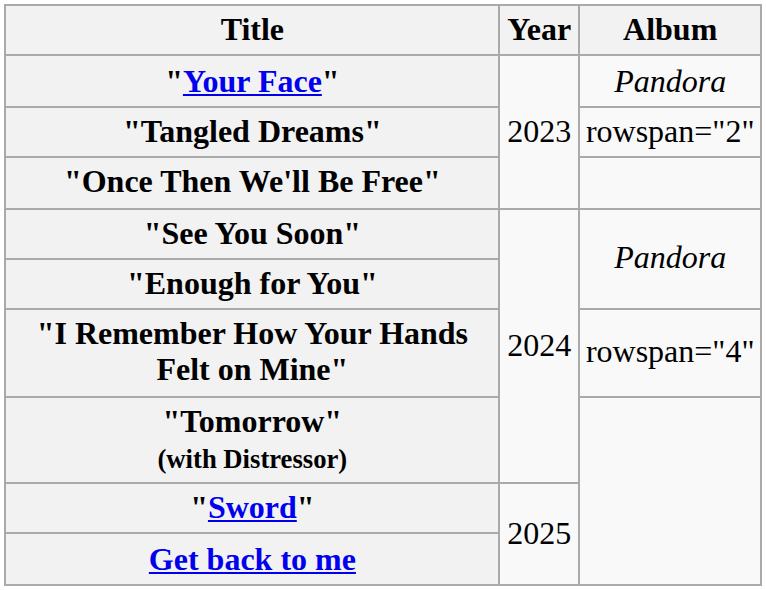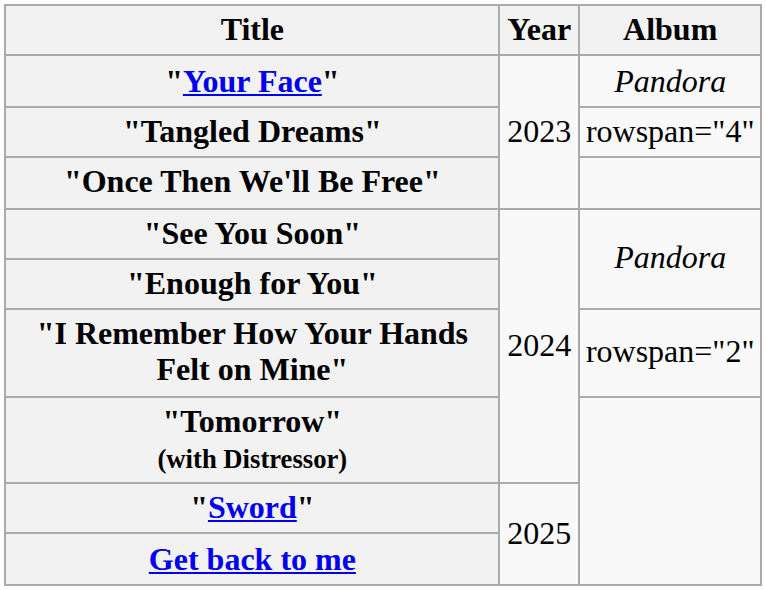"Tangled Dreams" | Album: rowspan="2" -> rowspan="4"
"I Remember How Your Hands Felt on Mine" | Album: rowspan="4" -> rowspan="2"
